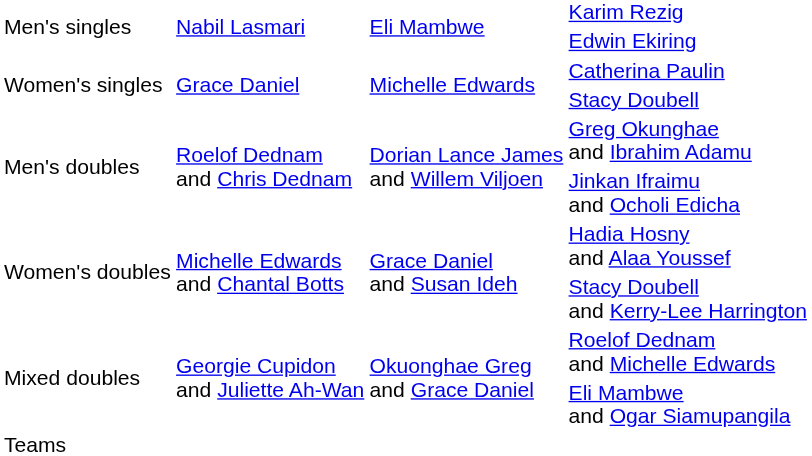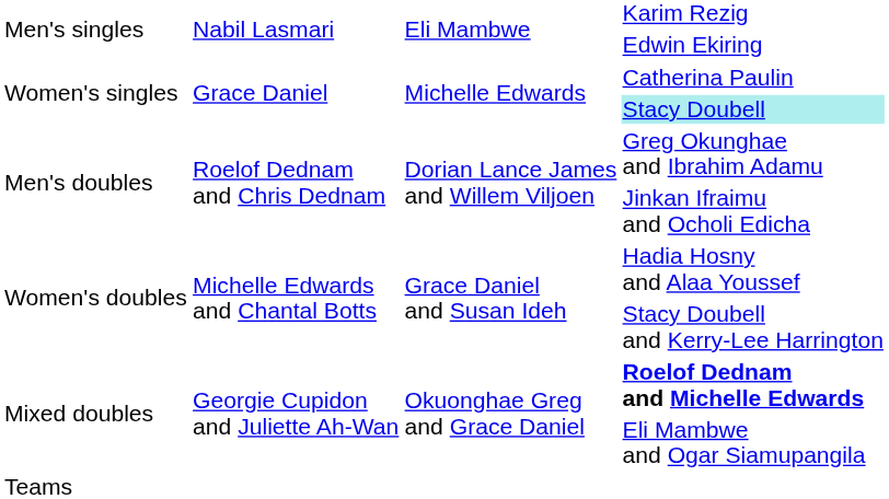Stacy Doubell | column 4: no background -> paleturquoise background
Roelof Dednam and Michelle Edwards | column 4: normal -> bold
